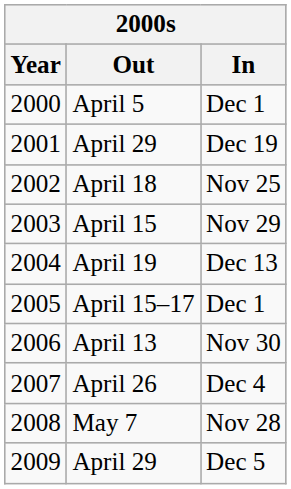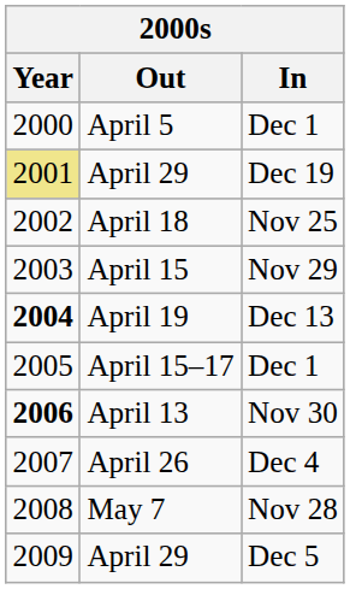April 29 / Dec 19 | Year: no background -> khaki background
April 19 | Year: normal -> bold
April 13 | Year: normal -> bold
